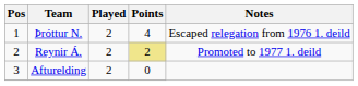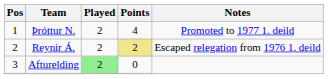Þróttur N. | Notes: Escaped relegation from 1976 1. deild -> Promoted to 1977 1. deild
Reynir Á. | Notes: Promoted to 1977 1. deild -> Escaped relegation from 1976 1. deild
Afturelding | Played: no background -> lightgreen background
